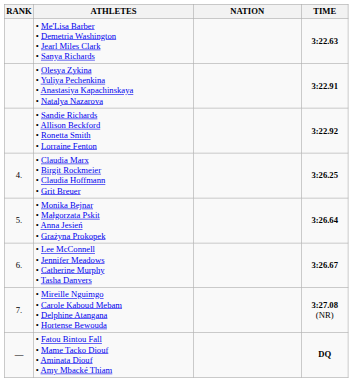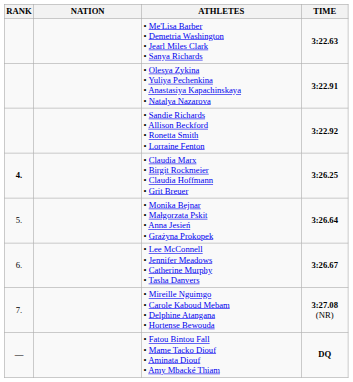columns swapped: NATION <-> ATHLETES
row 5 | RANK: normal -> bold
